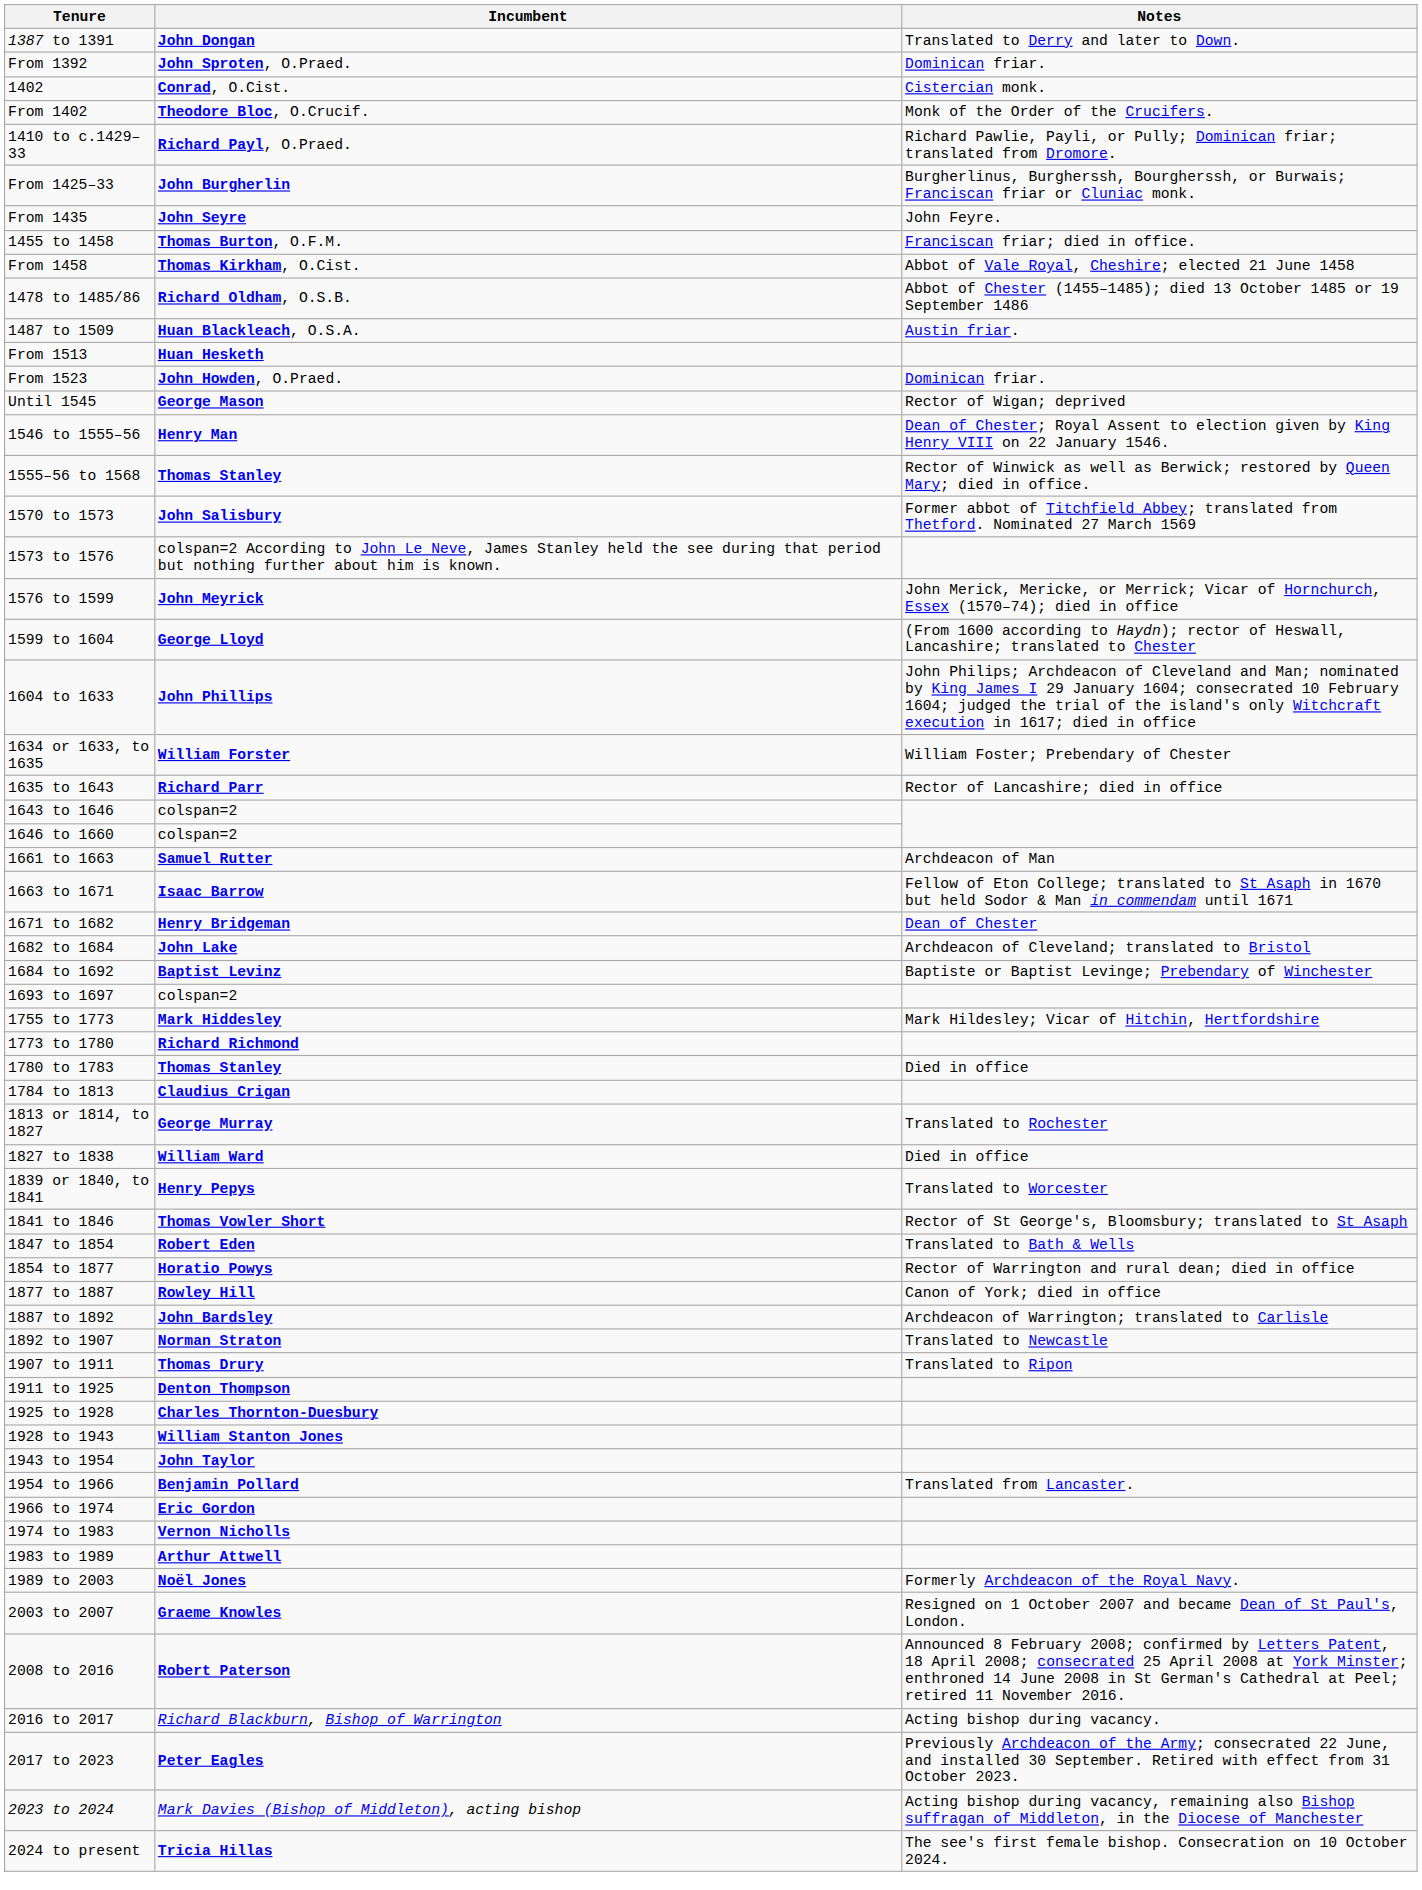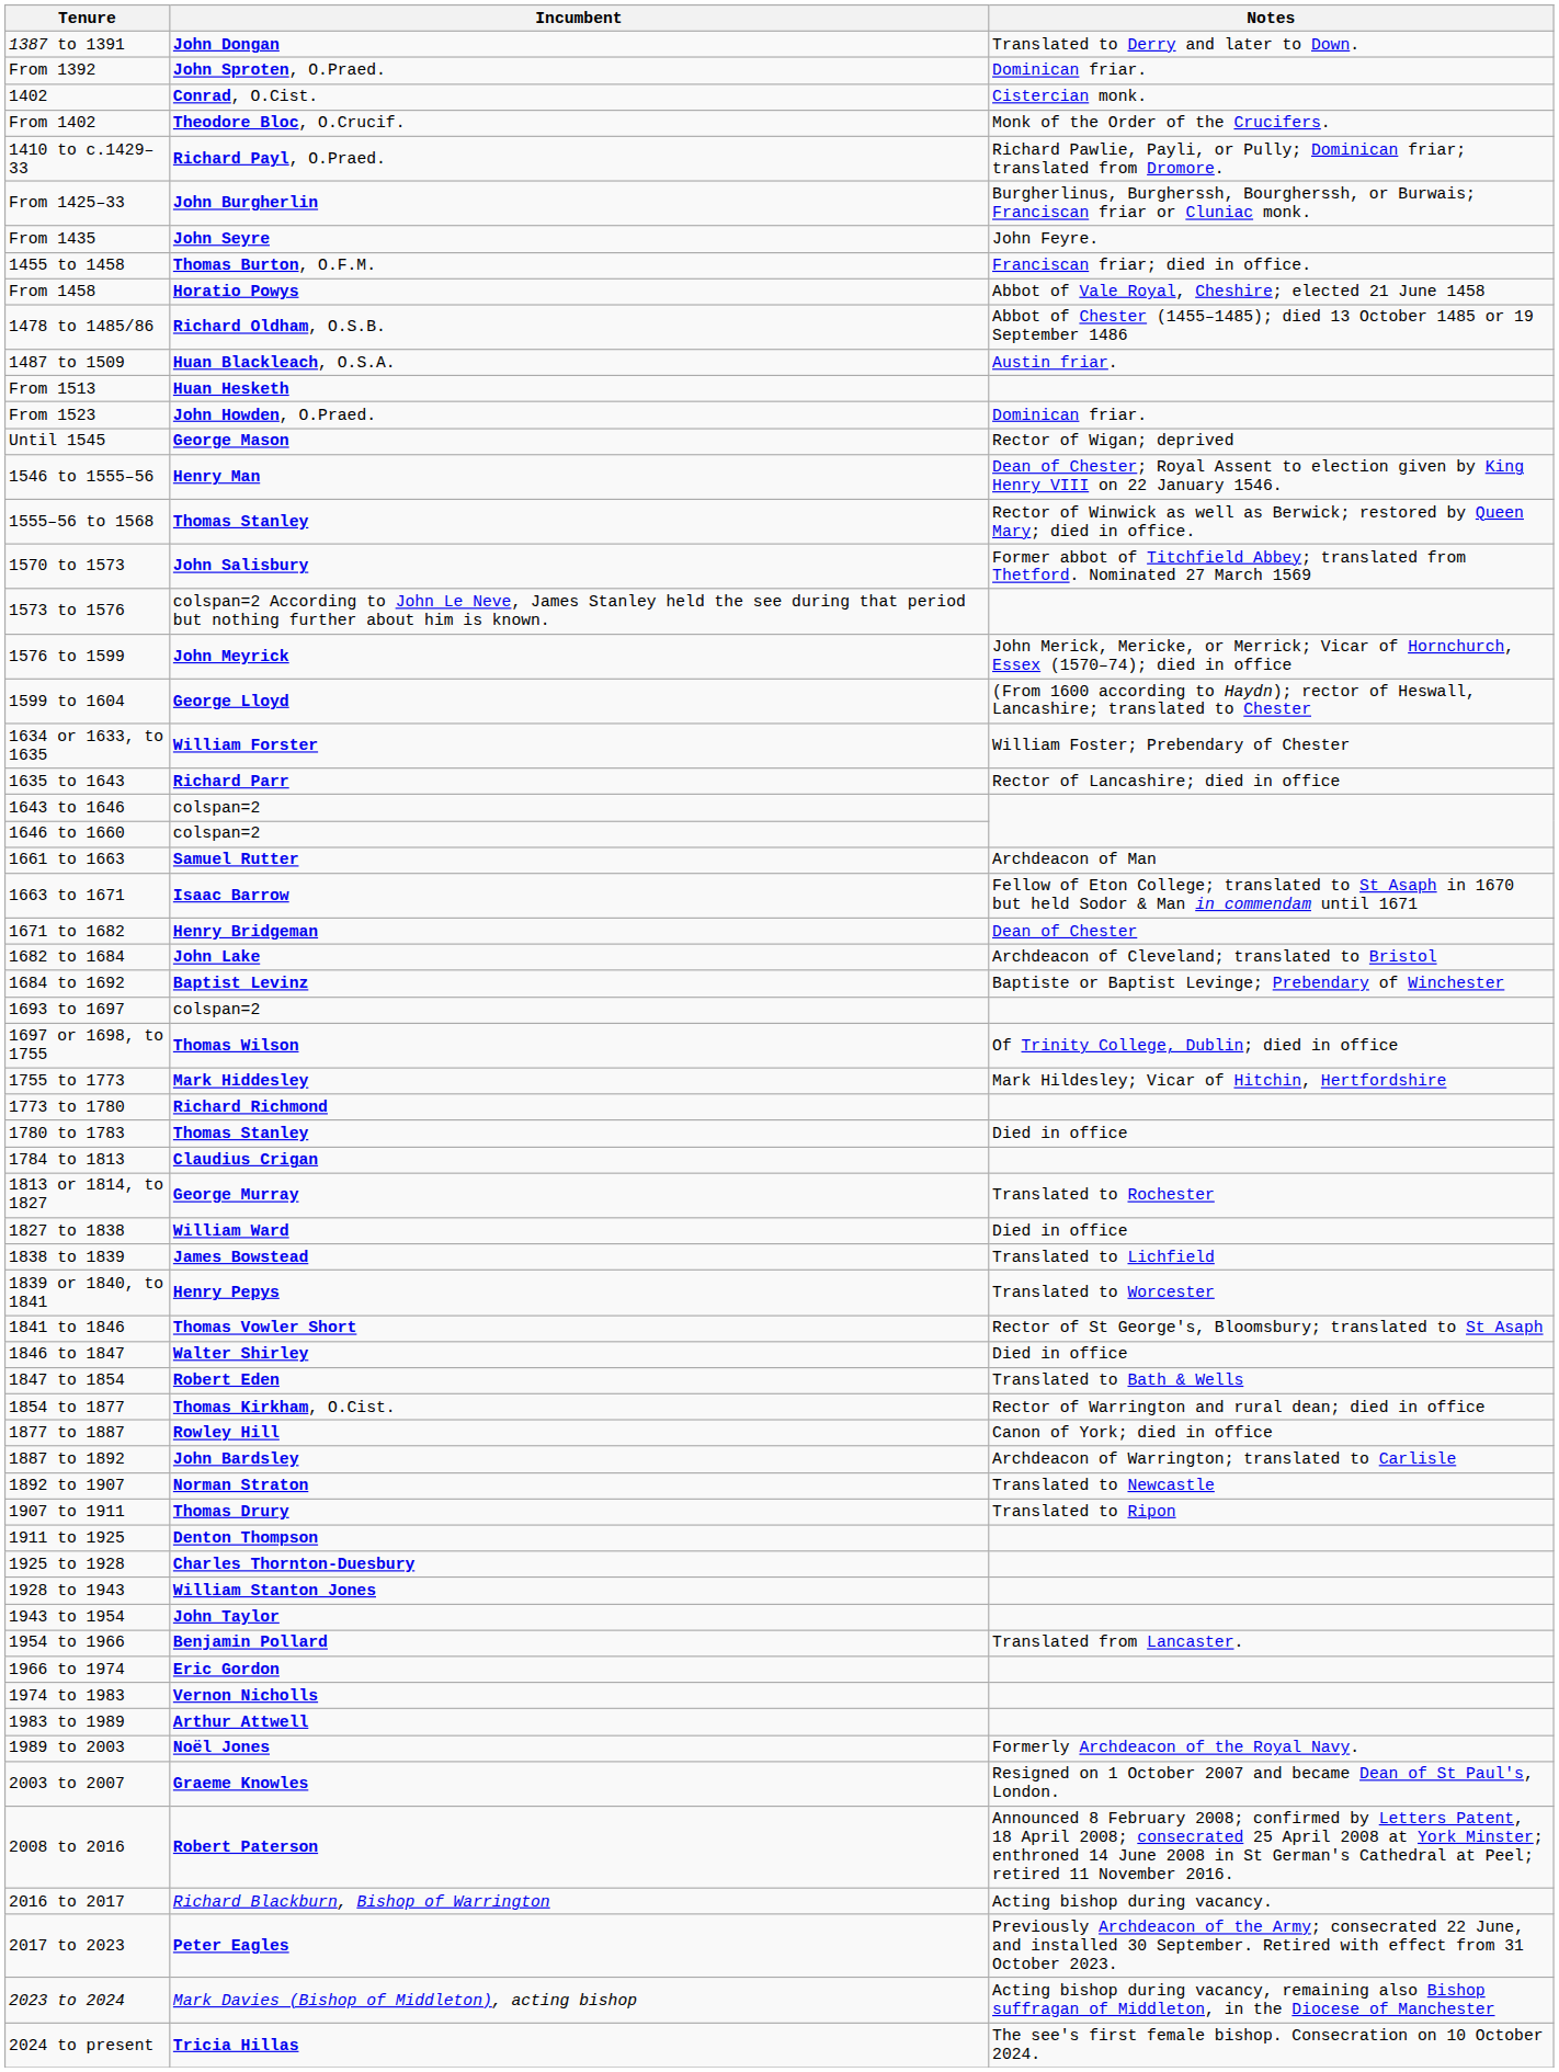From 1458 | Incumbent: Thomas Kirkham, O.Cist. -> Horatio Powys
- row: 1604 to 1633 | John Phillips | John Philips; Archdeacon of Cleveland and Man; nominated by King James I 29 January 1604; consecrated 10 February 1604; judged the trial of the island's only Witchcraft execution in 1617; died in office
+ row: 1697 or 1698, to 1755 | Thomas Wilson | Of Trinity College, Dublin; died in office
+ row: 1838 to 1839 | James Bowstead | Translated to Lichfield
+ row: 1846 to 1847 | Walter Shirley | Died in office
1854 to 1877 | Incumbent: Horatio Powys -> Thomas Kirkham, O.Cist.
